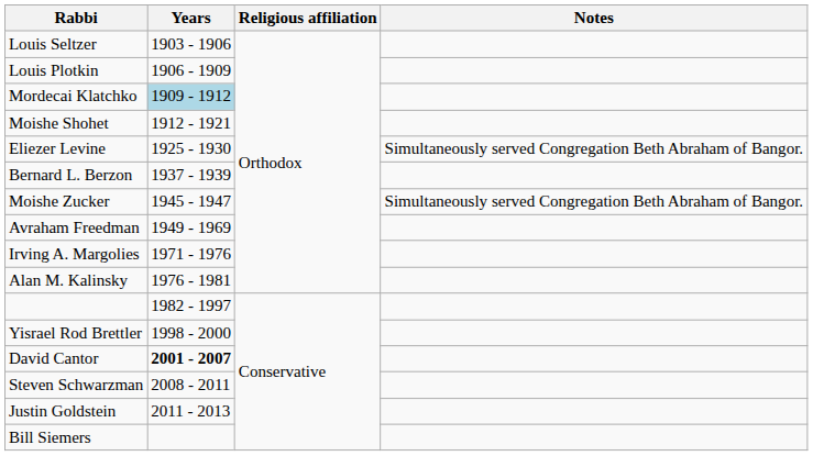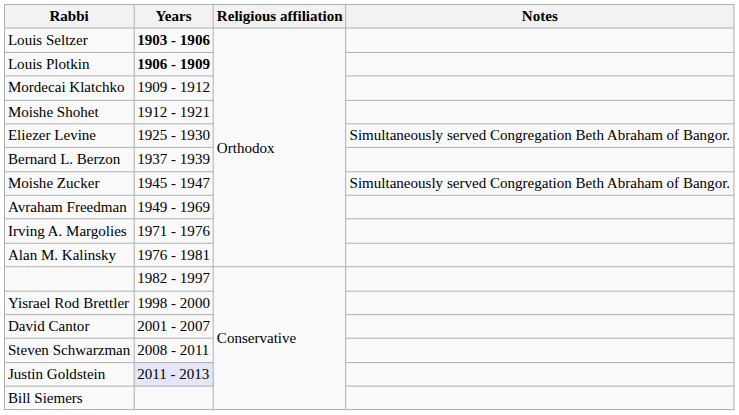Louis Seltzer | Years: normal -> bold
Louis Plotkin | Years: normal -> bold
Mordecai Klatchko | Years: lightblue background -> no background
David Cantor | Years: bold -> normal
Justin Goldstein | Years: no background -> lavender background
